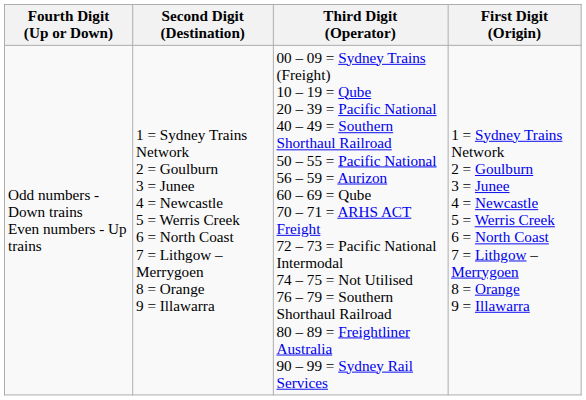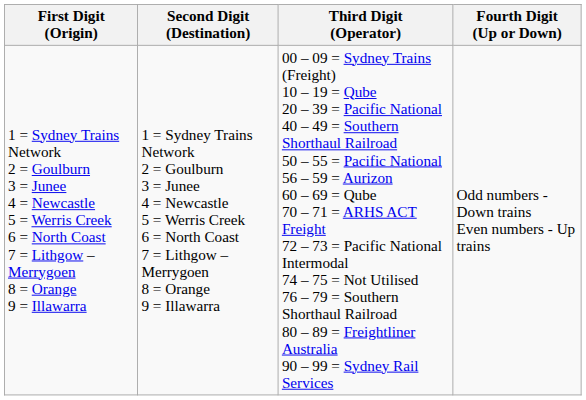columns swapped: First Digit (Origin) <-> Fourth Digit (Up or Down)
